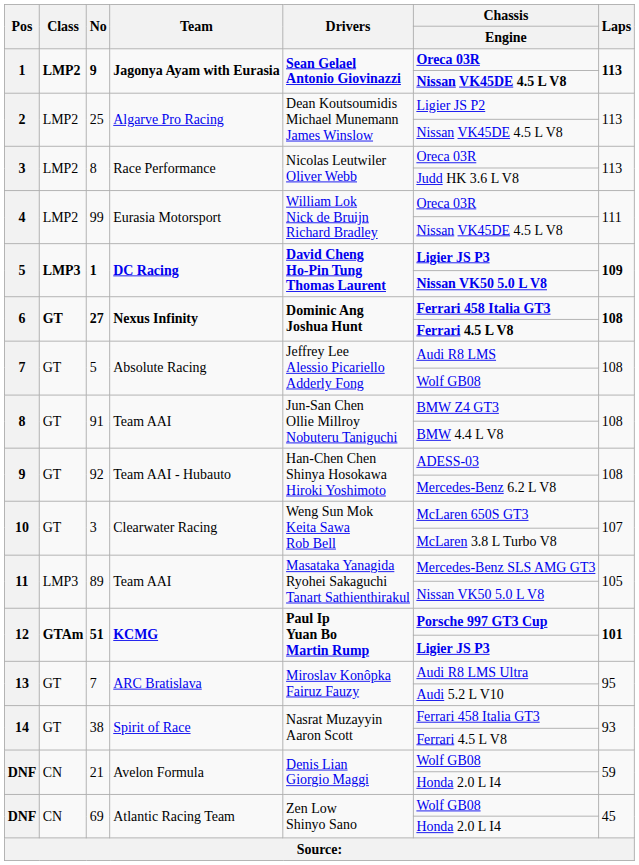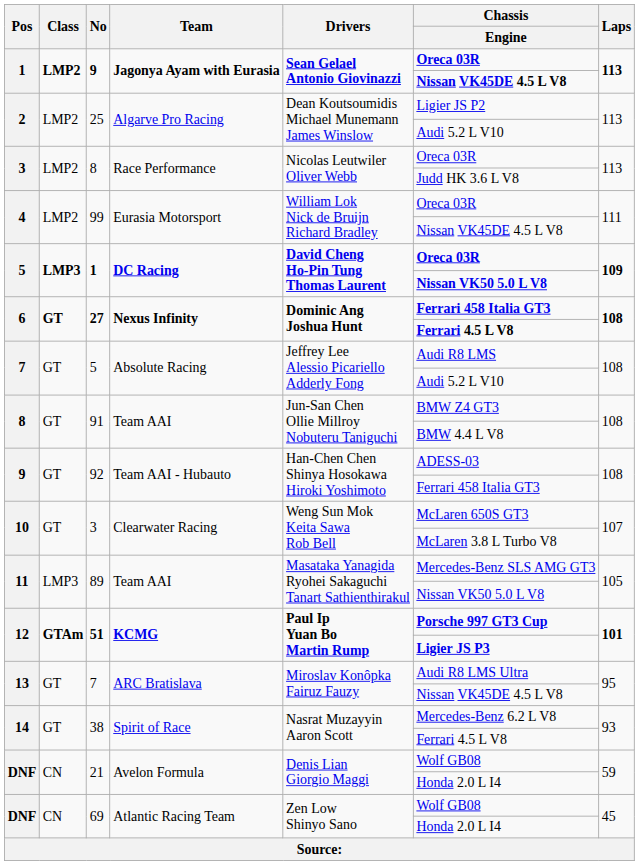row 6 | Chassis / Engine: Nissan VK45DE 4.5 L V8 -> Audi 5.2 L V10
row 11 | Chassis / Engine: Ligier JS P3 -> Oreca 03R
row 16 | Chassis / Engine: Wolf GB08 -> Audi 5.2 L V10
row 20 | Chassis / Engine: Mercedes-Benz 6.2 L V8 -> Ferrari 458 Italia GT3
row 28 | Chassis / Engine: Audi 5.2 L V10 -> Nissan VK45DE 4.5 L V8
row 29 | Chassis / Engine: Ferrari 458 Italia GT3 -> Mercedes-Benz 6.2 L V8
